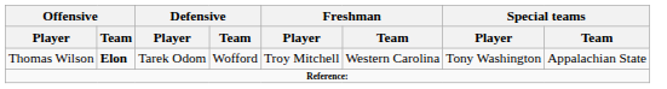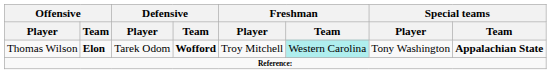Thomas Wilson | Defensive / Team: normal -> bold
Thomas Wilson | Freshman / Team: no background -> paleturquoise background
Thomas Wilson | Special teams / Team: normal -> bold
